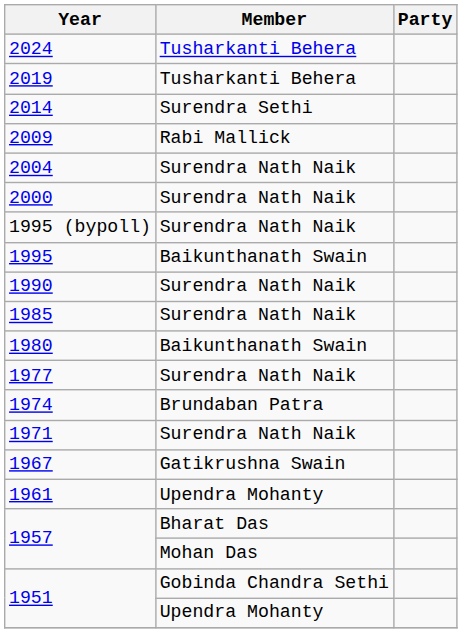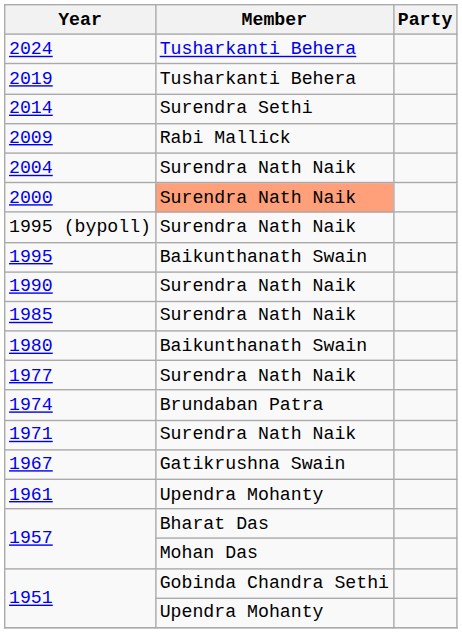2000 | Member: no background -> lightsalmon background
